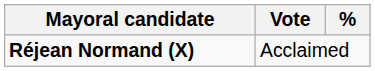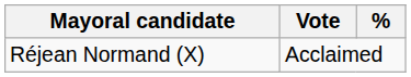Réjean Normand (X) | Mayoral candidate: bold -> normal
